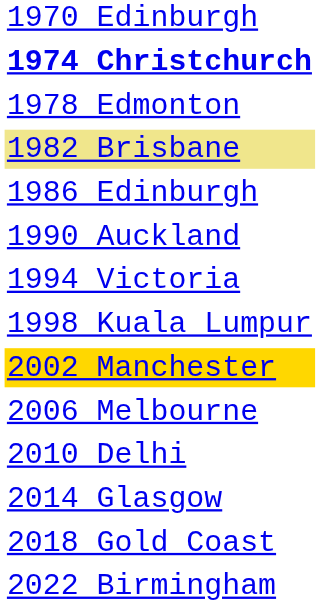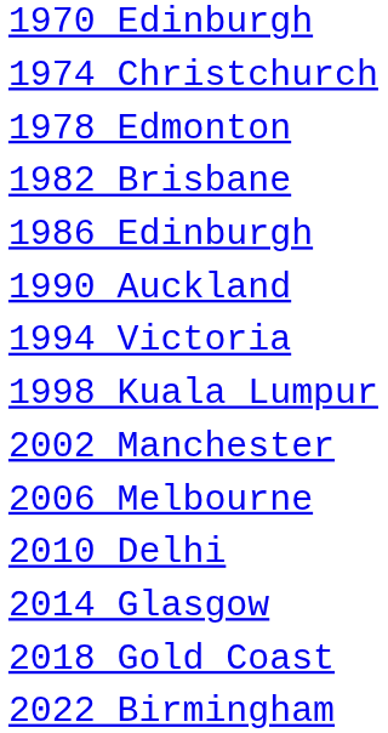1974 Christchurch | column 1: bold -> normal
1982 Brisbane | column 1: khaki background -> no background
2002 Manchester | column 1: gold background -> no background
